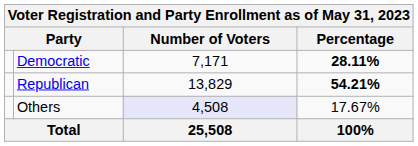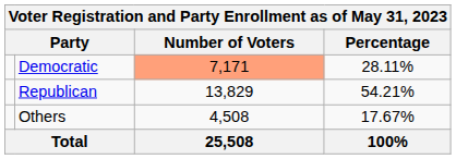Democratic | Number of Voters: no background -> lightsalmon background
Democratic | Percentage: bold -> normal
Republican | Percentage: bold -> normal
Others | Number of Voters: lavender background -> no background
